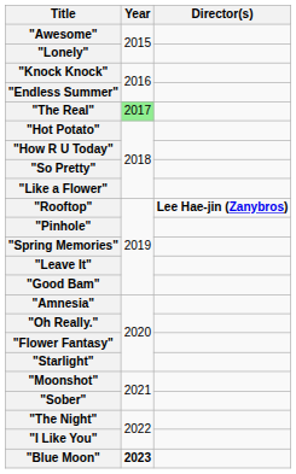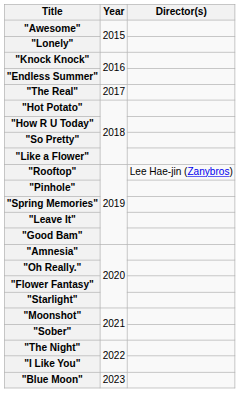"The Real" | Year: lightgreen background -> no background
"Rooftop" | Director(s): bold -> normal
"Blue Moon" | Year: bold -> normal
